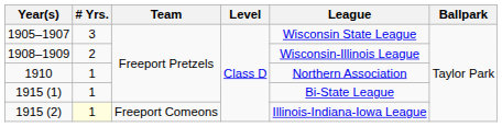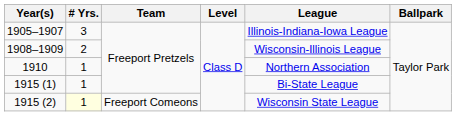1905–1907 | League: Wisconsin State League -> Illinois-Indiana-Iowa League
1915 (2) | League: Illinois-Indiana-Iowa League -> Wisconsin State League
